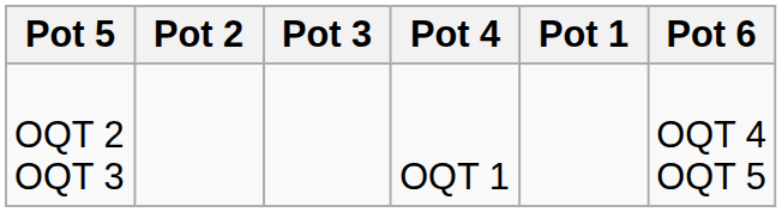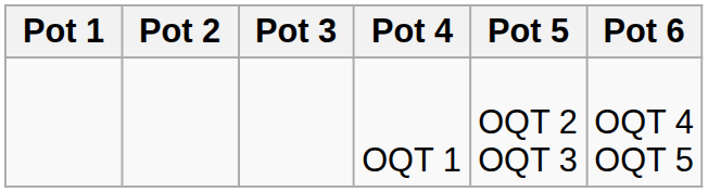columns swapped: Pot 1 <-> Pot 5
